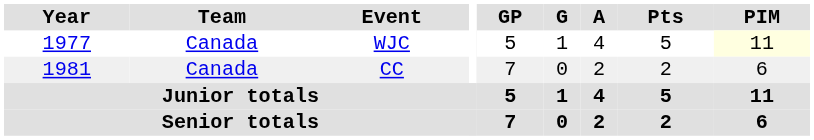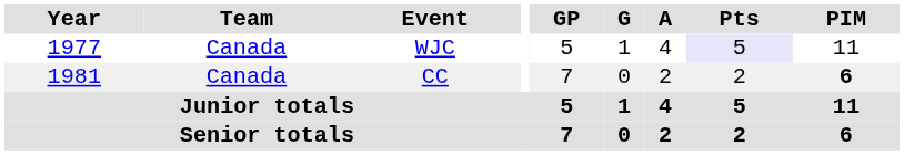WJC | Pts: no background -> lavender background
WJC | PIM: lightyellow background -> no background
CC | PIM: normal -> bold
